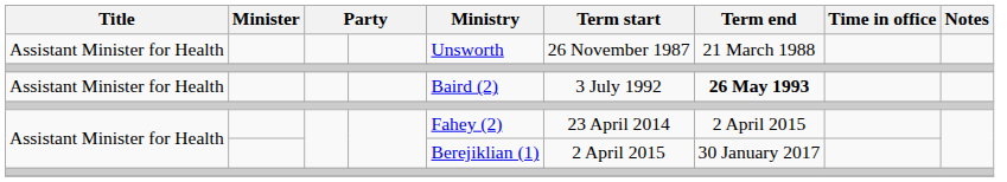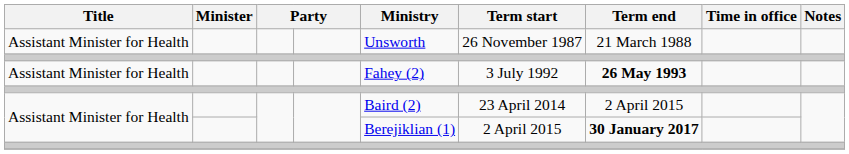row 4 | Ministry: Baird (2) -> Fahey (2)
row 6 | Ministry: Fahey (2) -> Baird (2)
row 7 | Term end: normal -> bold
